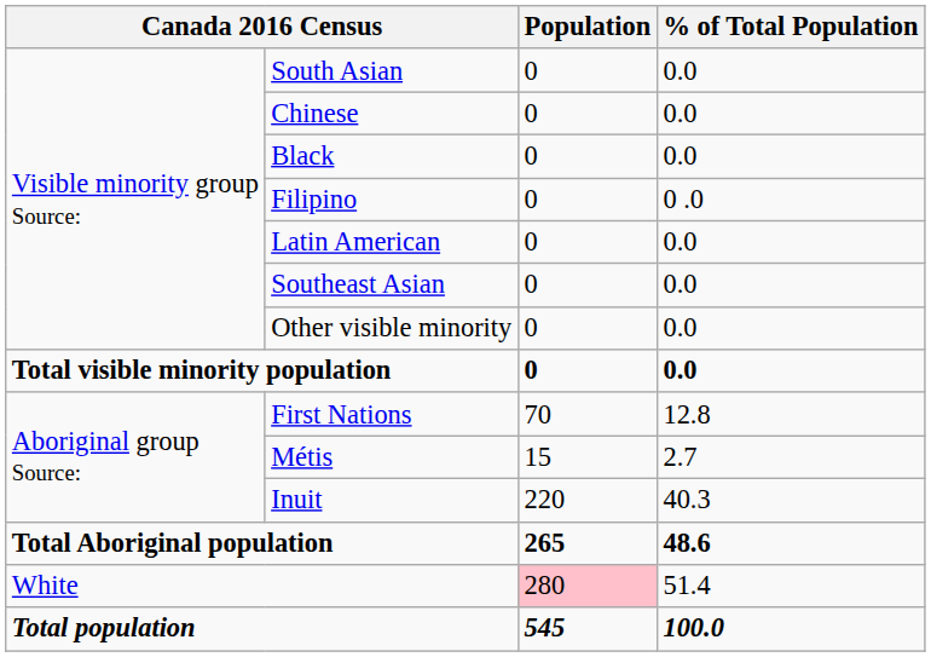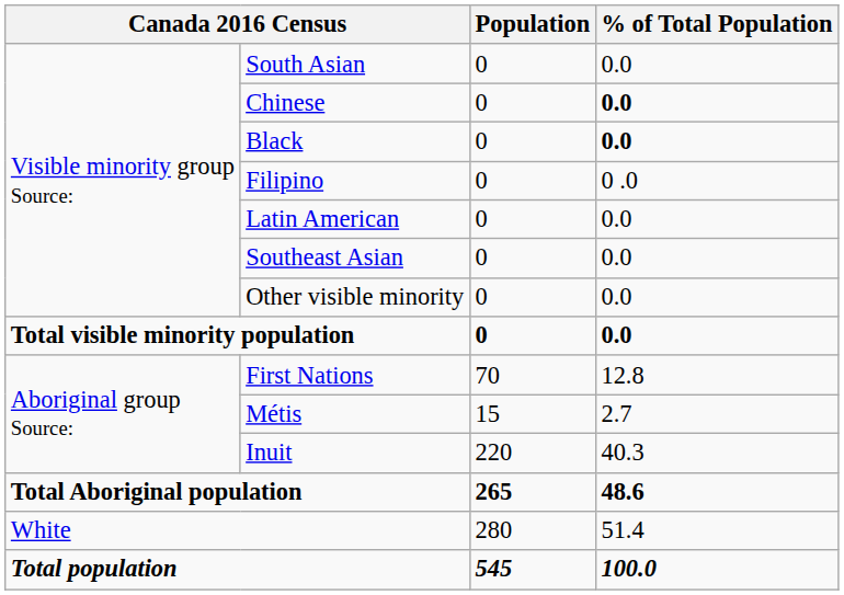Chinese | % of Total Population: normal -> bold
Black | % of Total Population: normal -> bold
White | Population: pink background -> no background
